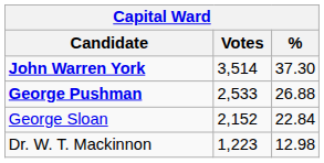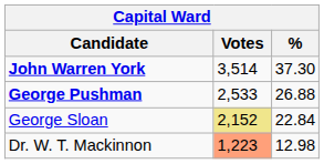George Sloan | Votes: no background -> khaki background
Dr. W. T. Mackinnon | Votes: no background -> lightsalmon background
